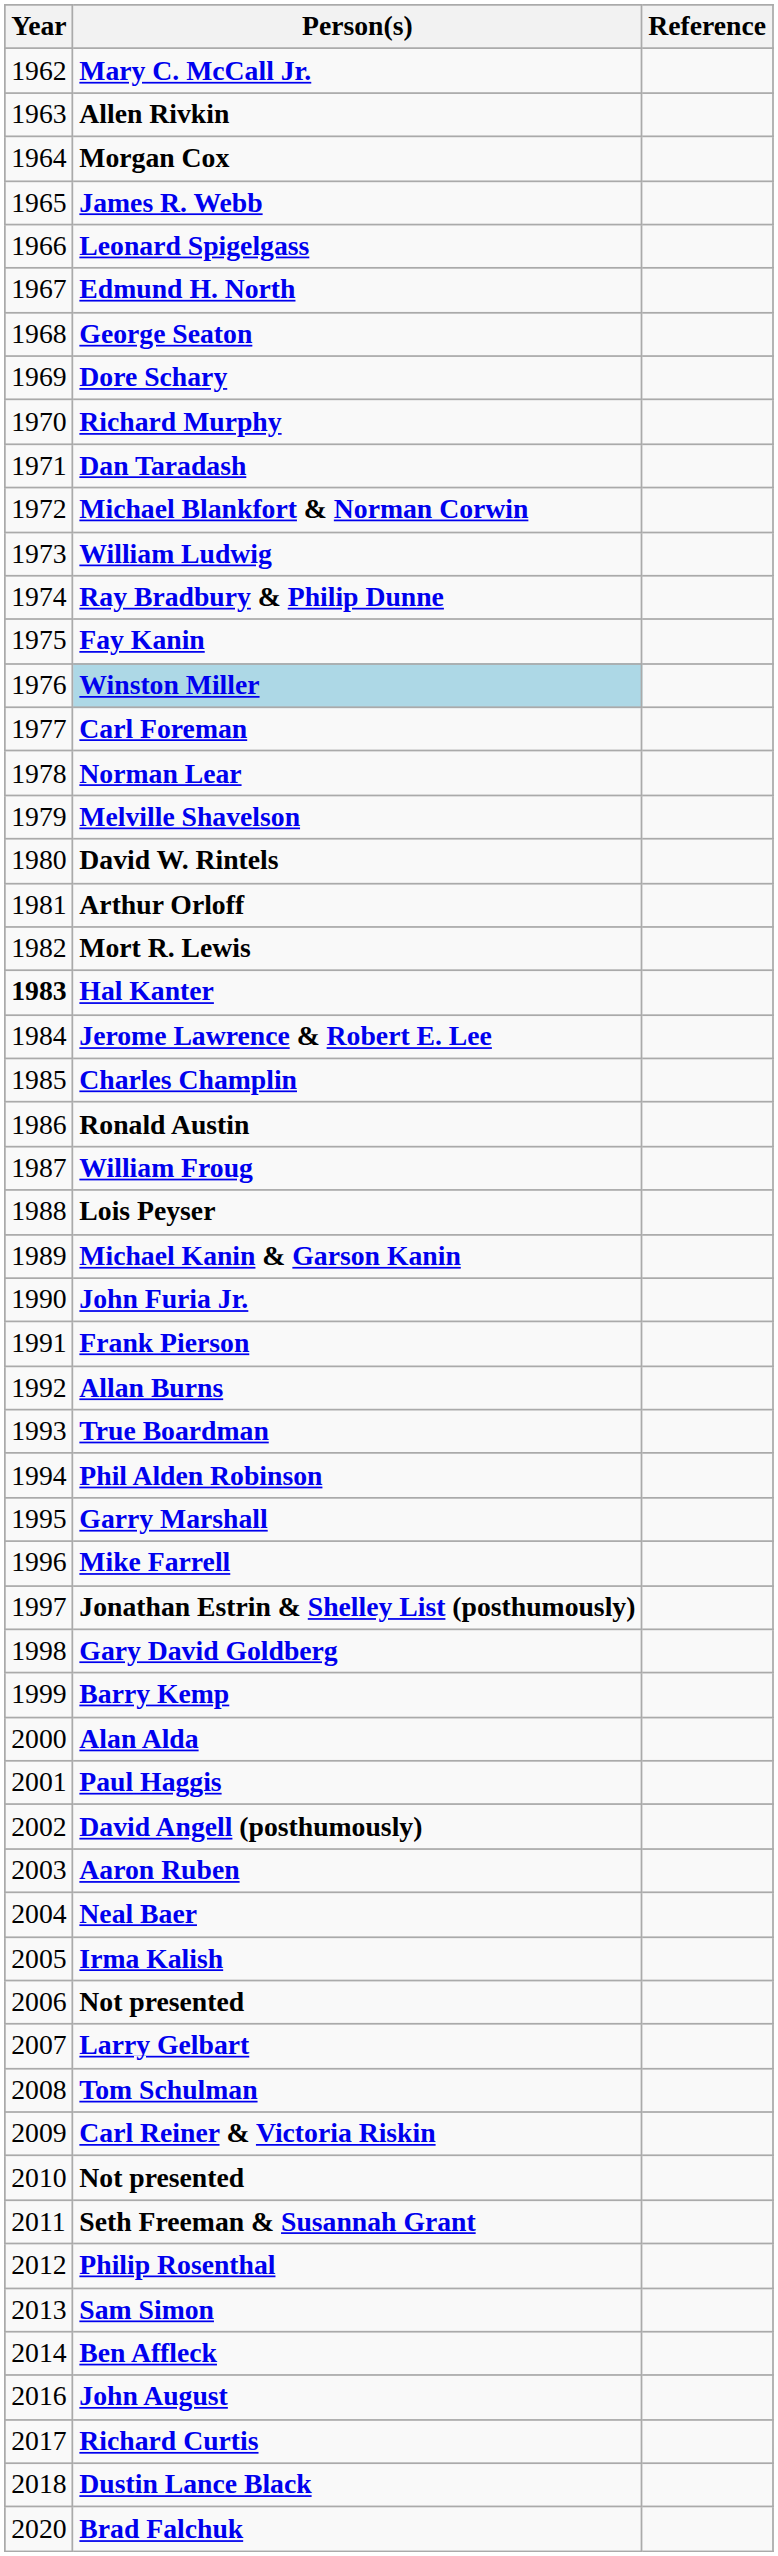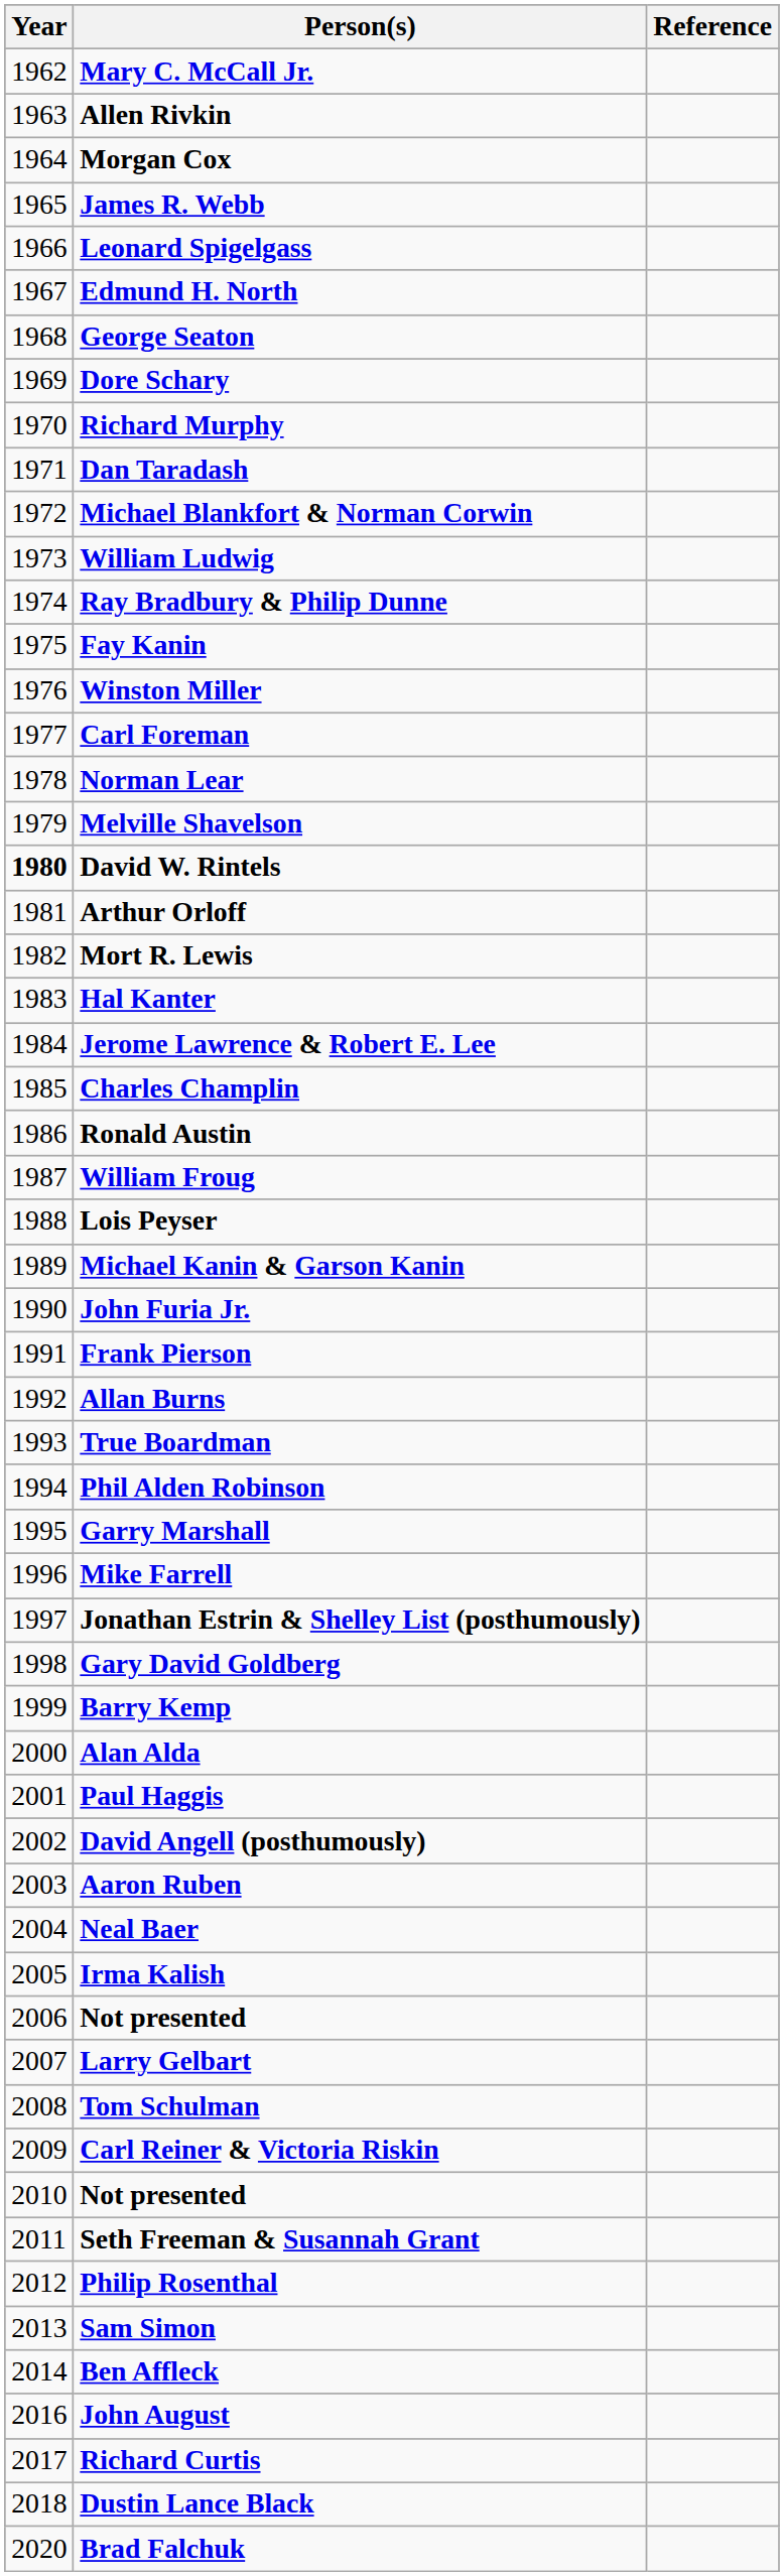Winston Miller | Person(s): lightblue background -> no background
David W. Rintels | Year: normal -> bold
Hal Kanter | Year: bold -> normal
